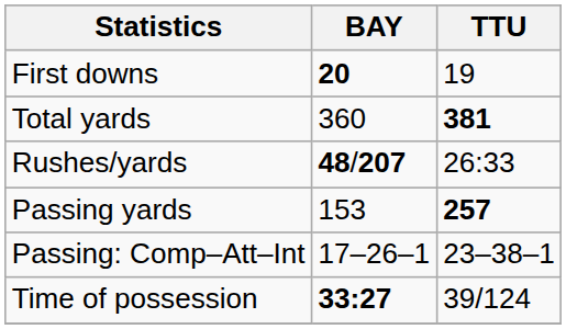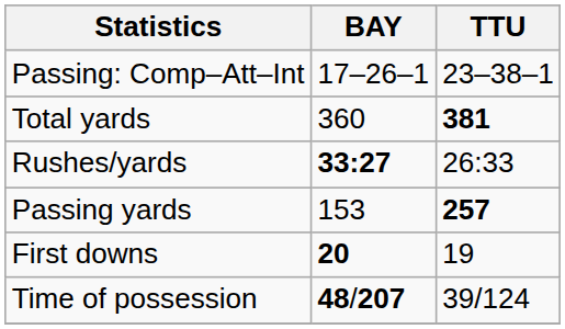rows swapped: First downs <-> Passing: Comp–Att–Int
Rushes/yards | BAY: 48/207 -> 33:27
Time of possession | BAY: 33:27 -> 48/207
